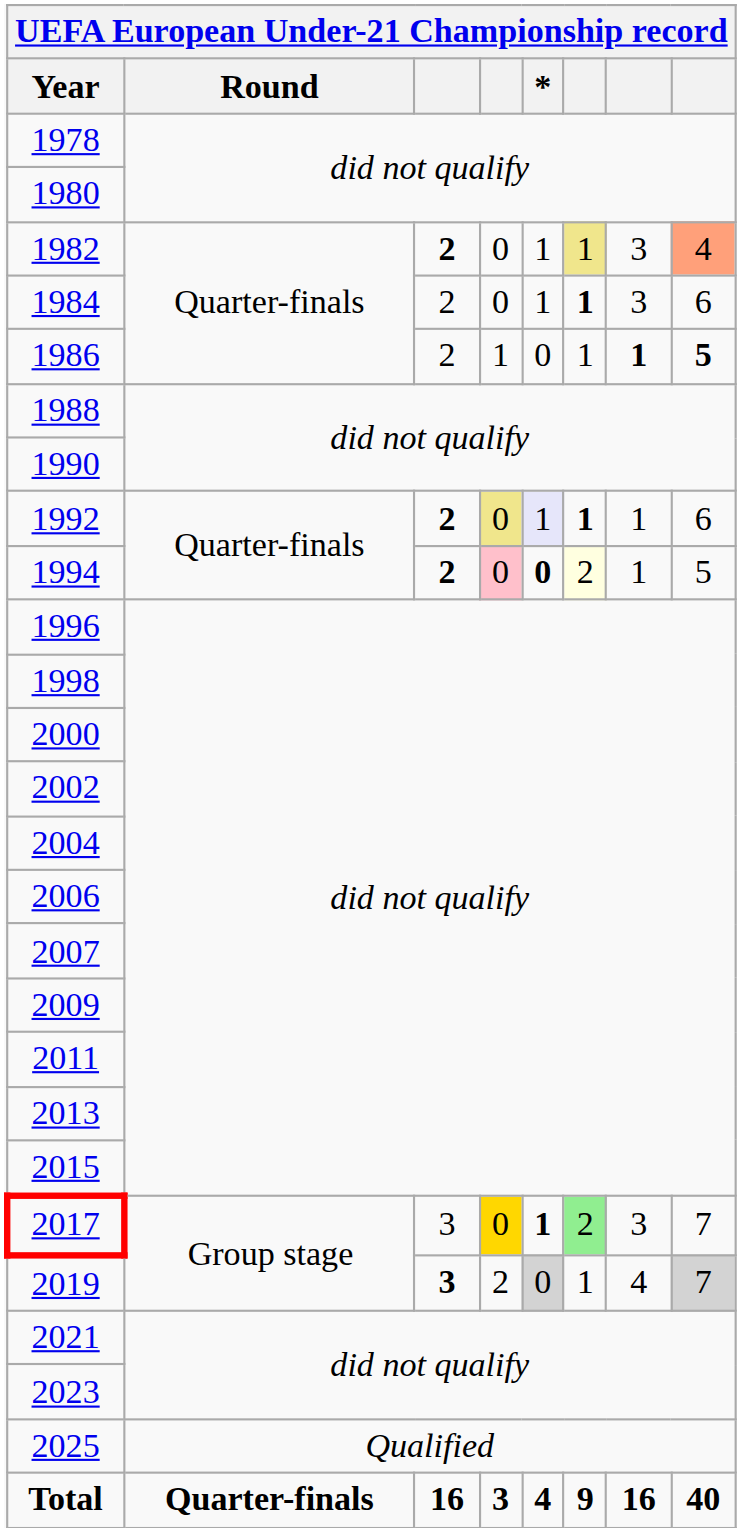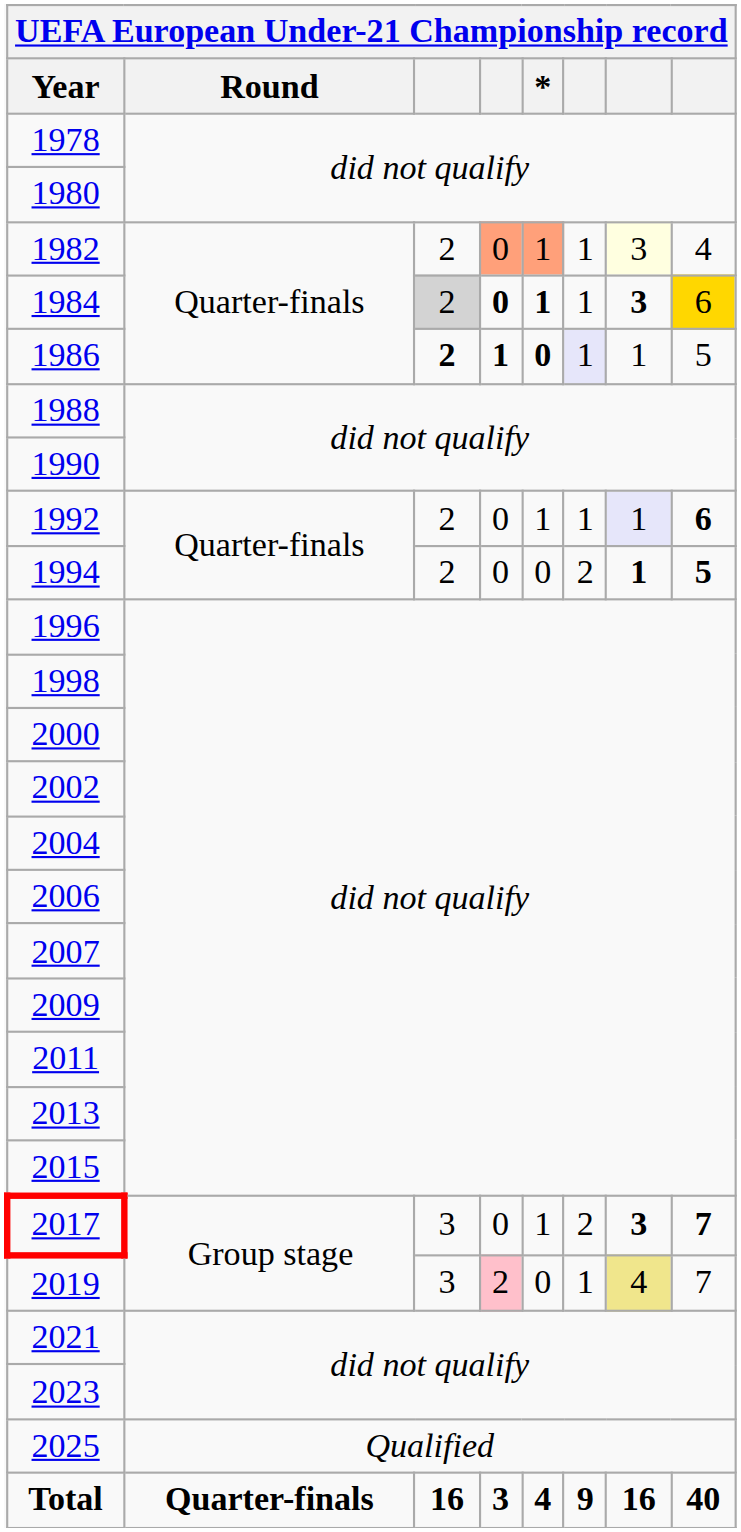1982 | column 3: bold -> normal
1982 | column 4: no background -> lightsalmon background
1982 | *: no background -> lightsalmon background
1982 | column 6: khaki background -> no background
1982 | column 7: no background -> lightyellow background
1982 | column 8: lightsalmon background -> no background
1984 | column 3: no background -> lightgrey background
1984 | column 4: normal -> bold
1984 | *: normal -> bold
1984 | column 6: bold -> normal
1984 | column 7: normal -> bold
1984 | column 8: no background -> gold background
1986 | column 3: normal -> bold
1986 | column 4: normal -> bold
1986 | *: normal -> bold
1986 | column 6: no background -> lavender background
1986 | column 7: bold -> normal
1986 | column 8: bold -> normal
1992 | column 3: bold -> normal
1992 | column 4: khaki background -> no background
1992 | *: lavender background -> no background
1992 | column 6: bold -> normal
1992 | column 7: no background -> lavender background
1992 | column 8: normal -> bold
1994 | column 3: bold -> normal
1994 | column 4: pink background -> no background
1994 | *: bold -> normal
1994 | column 6: lightyellow background -> no background
1994 | column 7: normal -> bold
1994 | column 8: normal -> bold
2017 | column 4: gold background -> no background
2017 | *: bold -> normal
2017 | column 6: lightgreen background -> no background
2017 | column 7: normal -> bold
2017 | column 8: normal -> bold
2019 | column 3: bold -> normal
2019 | column 4: no background -> pink background
2019 | *: lightgrey background -> no background
2019 | column 7: no background -> khaki background
2019 | column 8: lightgrey background -> no background
